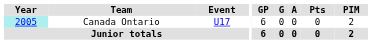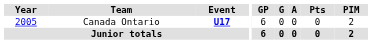Canada Ontario | Year: paleturquoise background -> no background
Canada Ontario | Event: normal -> bold
